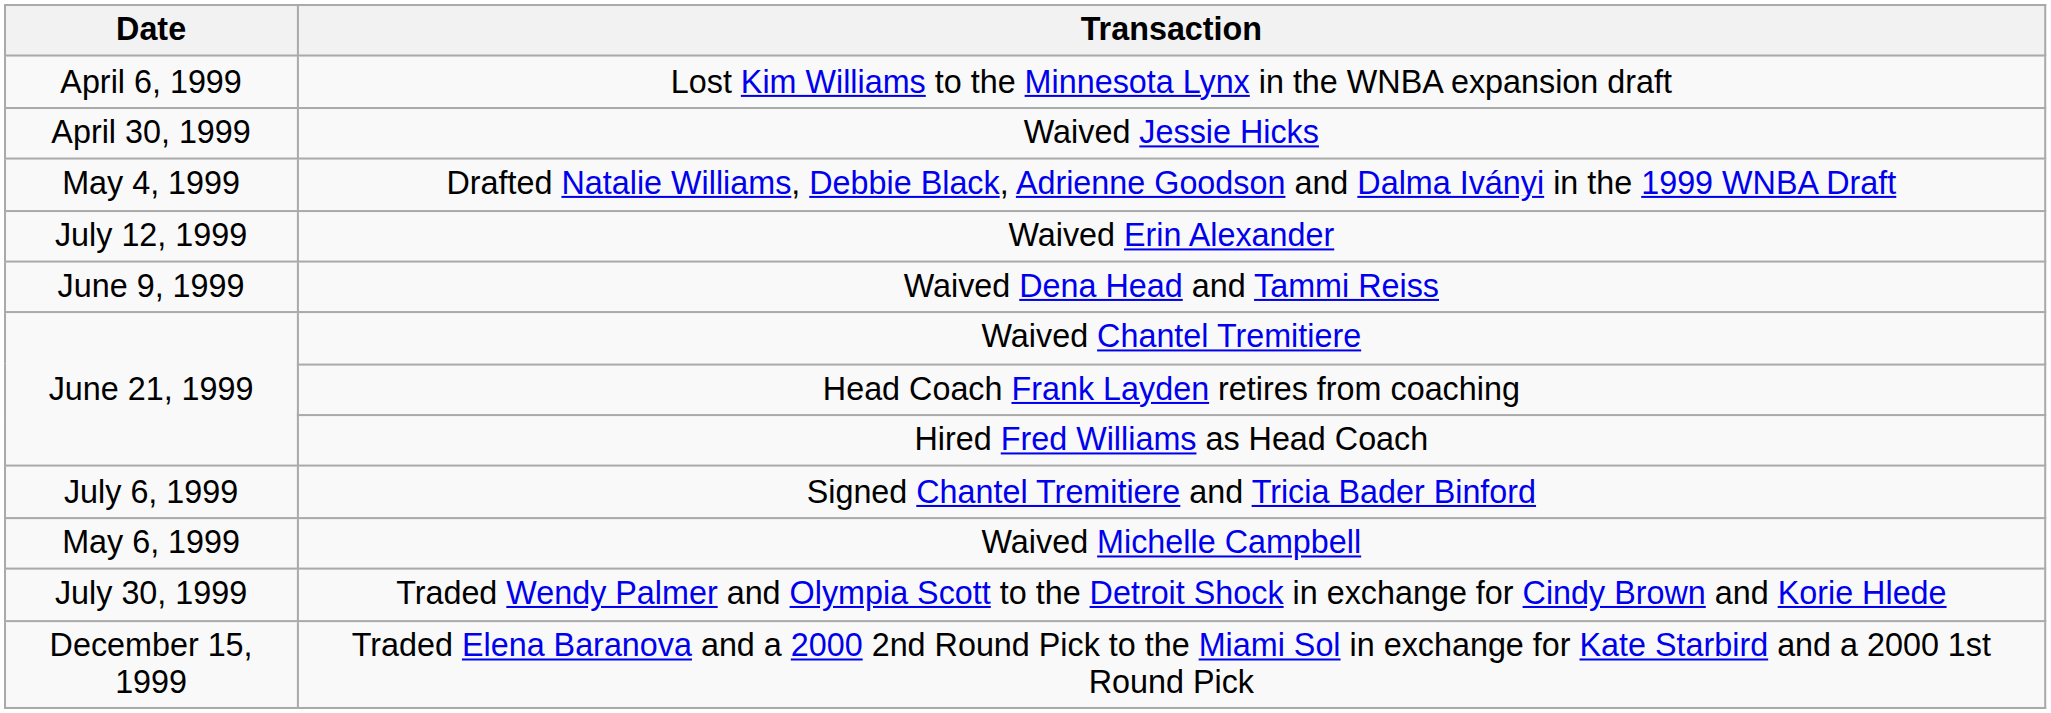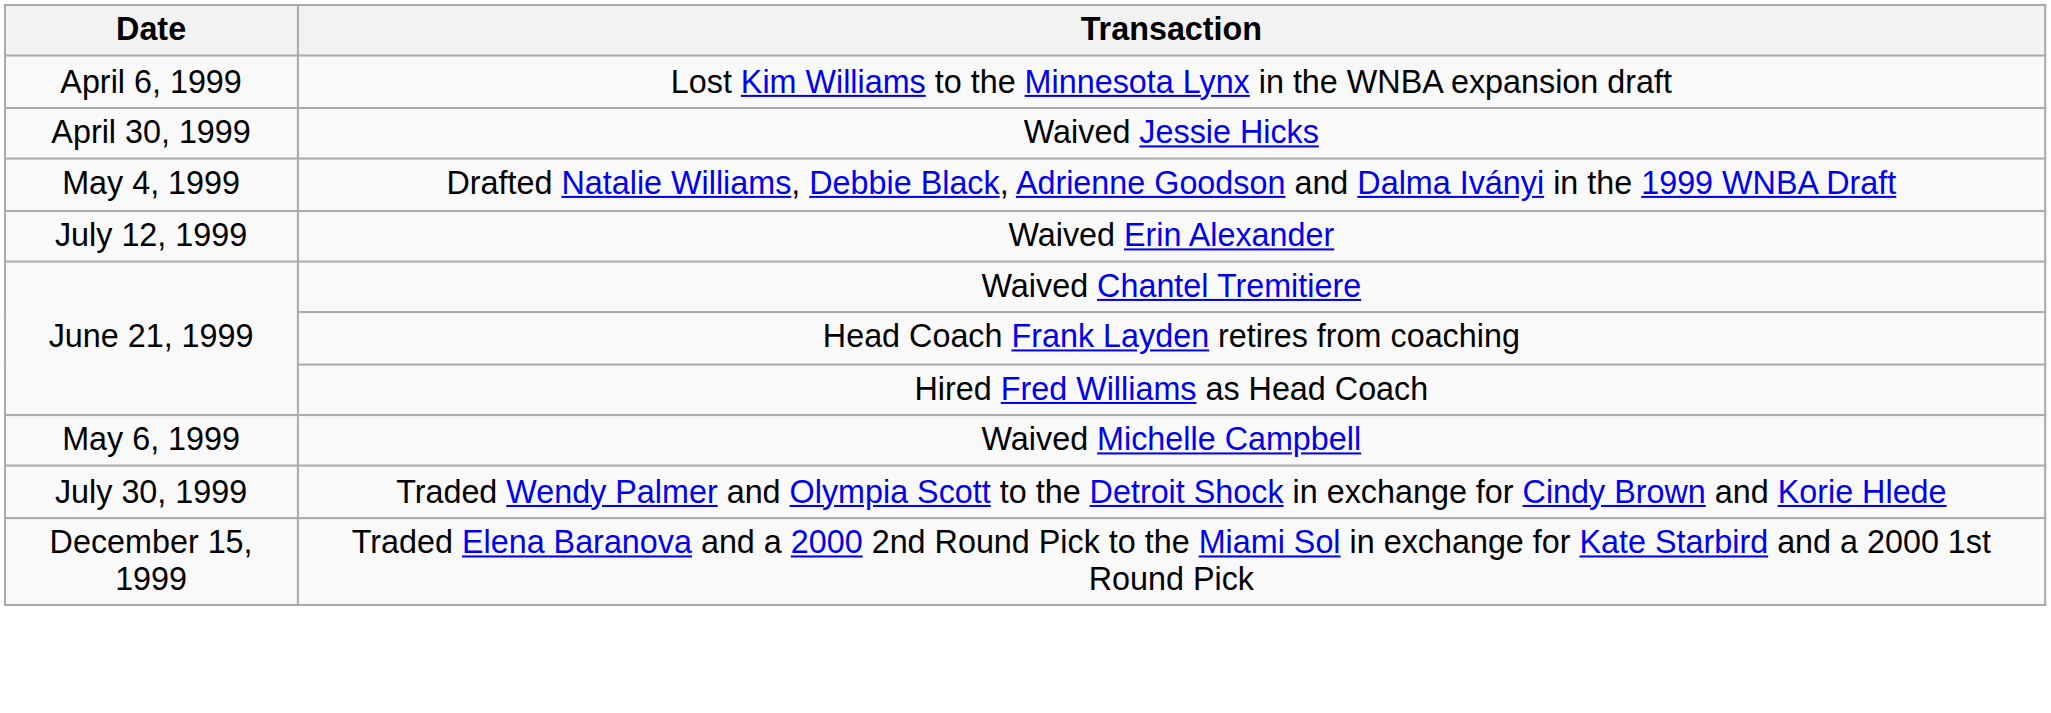- row: June 9, 1999 | Waived Dena Head and Tammi Reiss
- row: July 6, 1999 | Signed Chantel Tremitiere and Tricia Bader Binford
